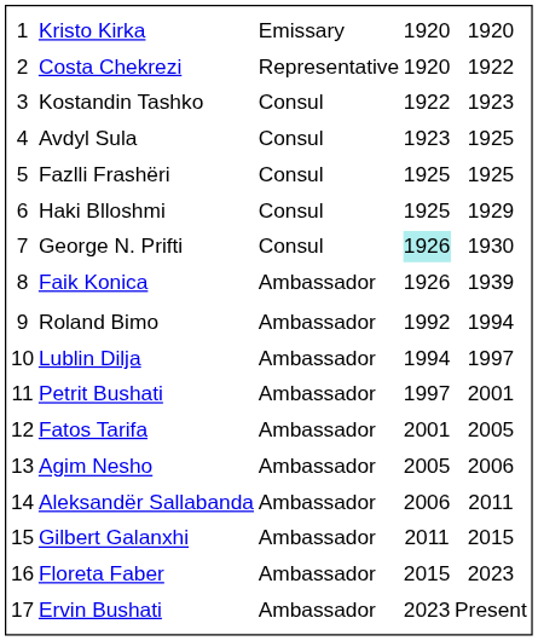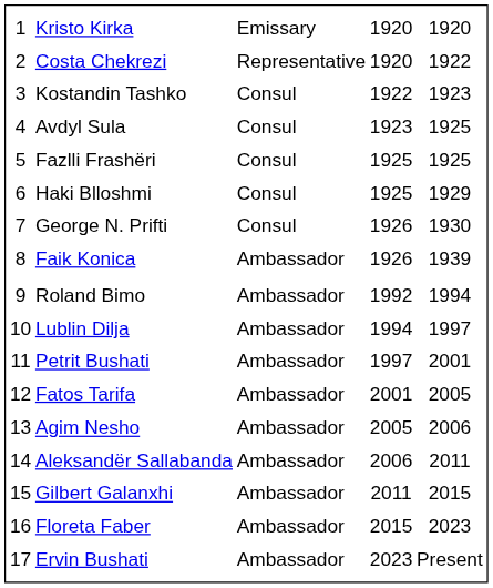George N. Prifti | column 4: paleturquoise background -> no background
